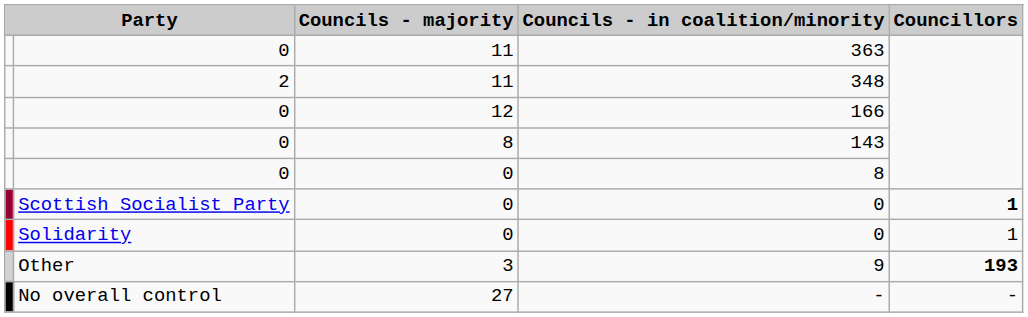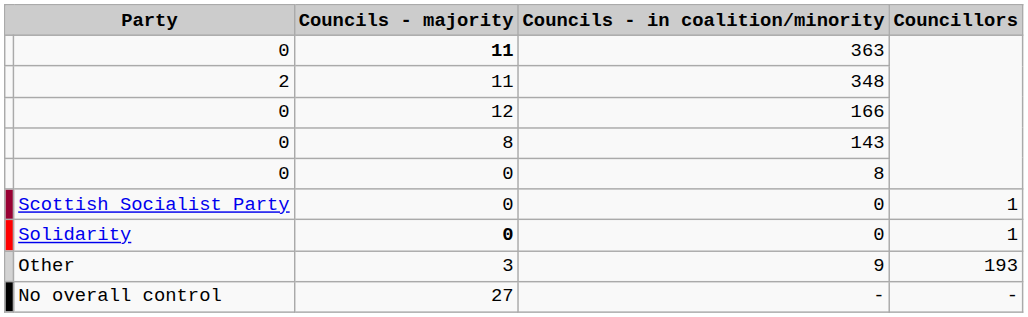363 | Councils - majority: normal -> bold
Scottish Socialist Party / 0 | Councillors: bold -> normal
Solidarity / 0 | Councils - majority: normal -> bold
9 | Councillors: bold -> normal
